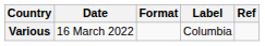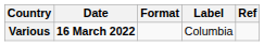Various | Date: normal -> bold
